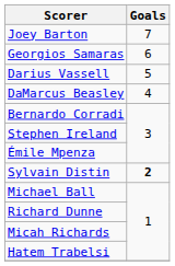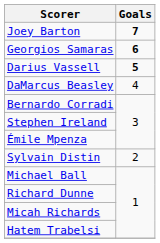Joey Barton | Goals: normal -> bold
Georgios Samaras | Goals: normal -> bold
Darius Vassell | Goals: normal -> bold
Sylvain Distin | Goals: bold -> normal
